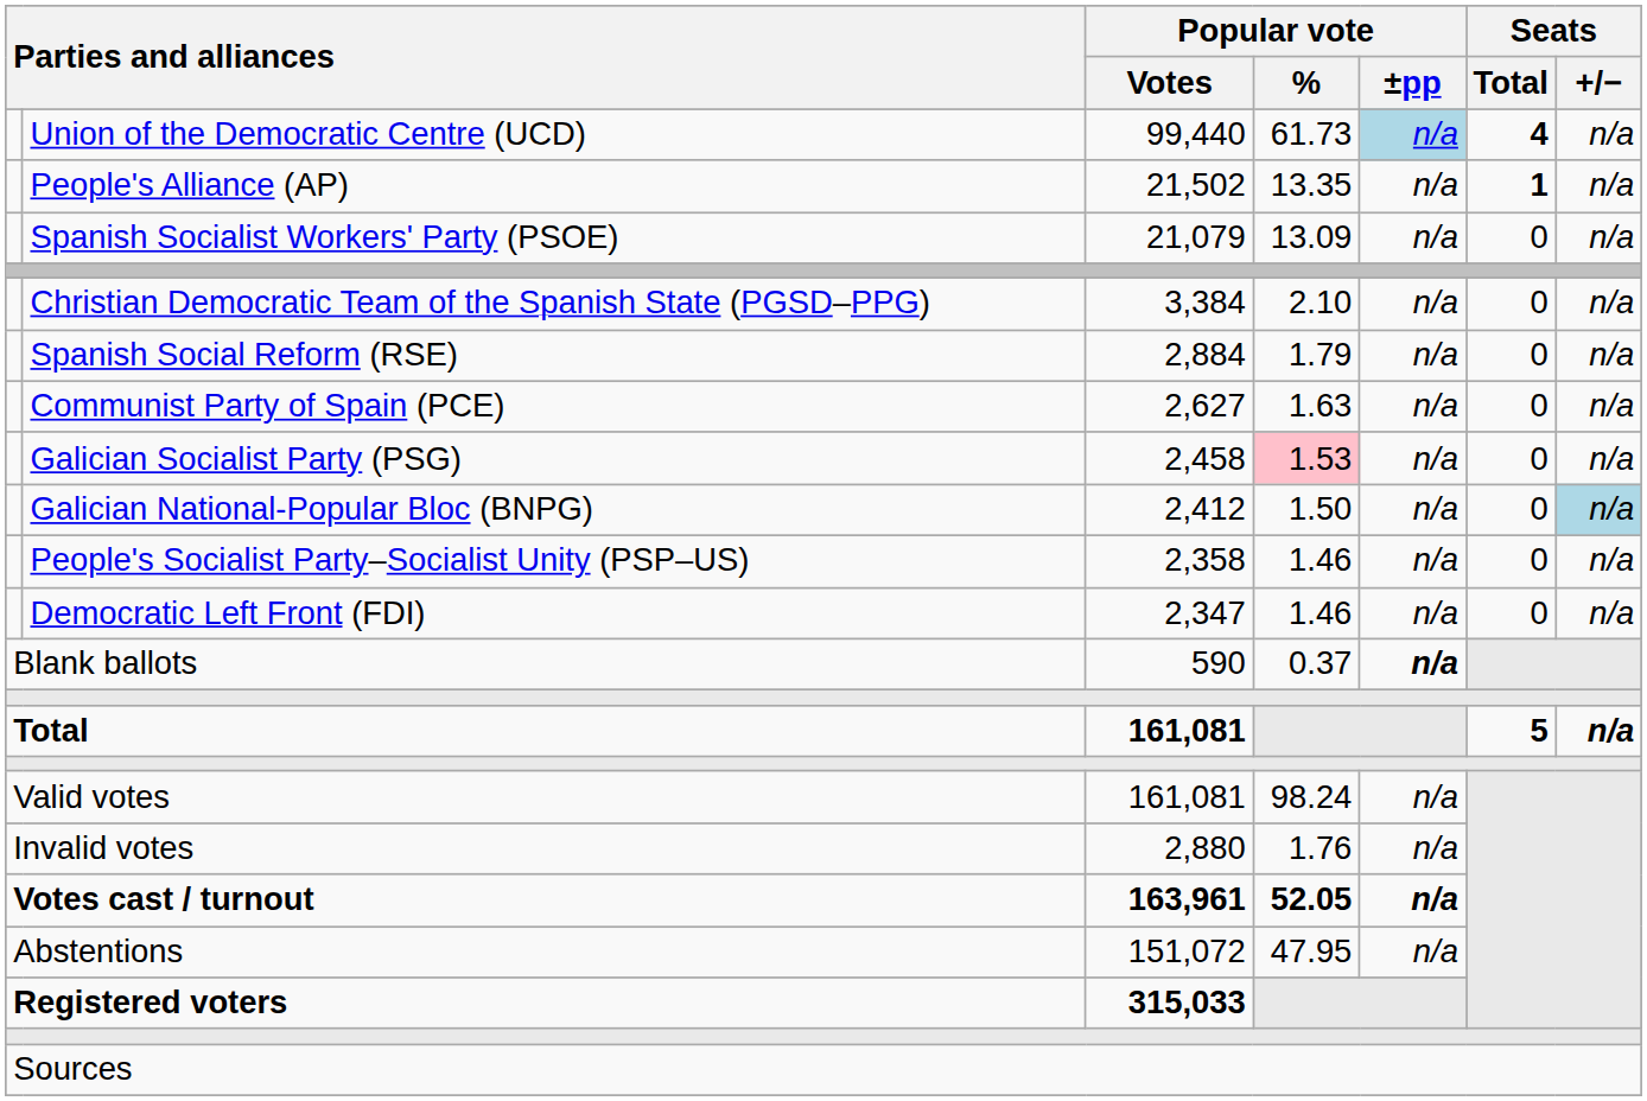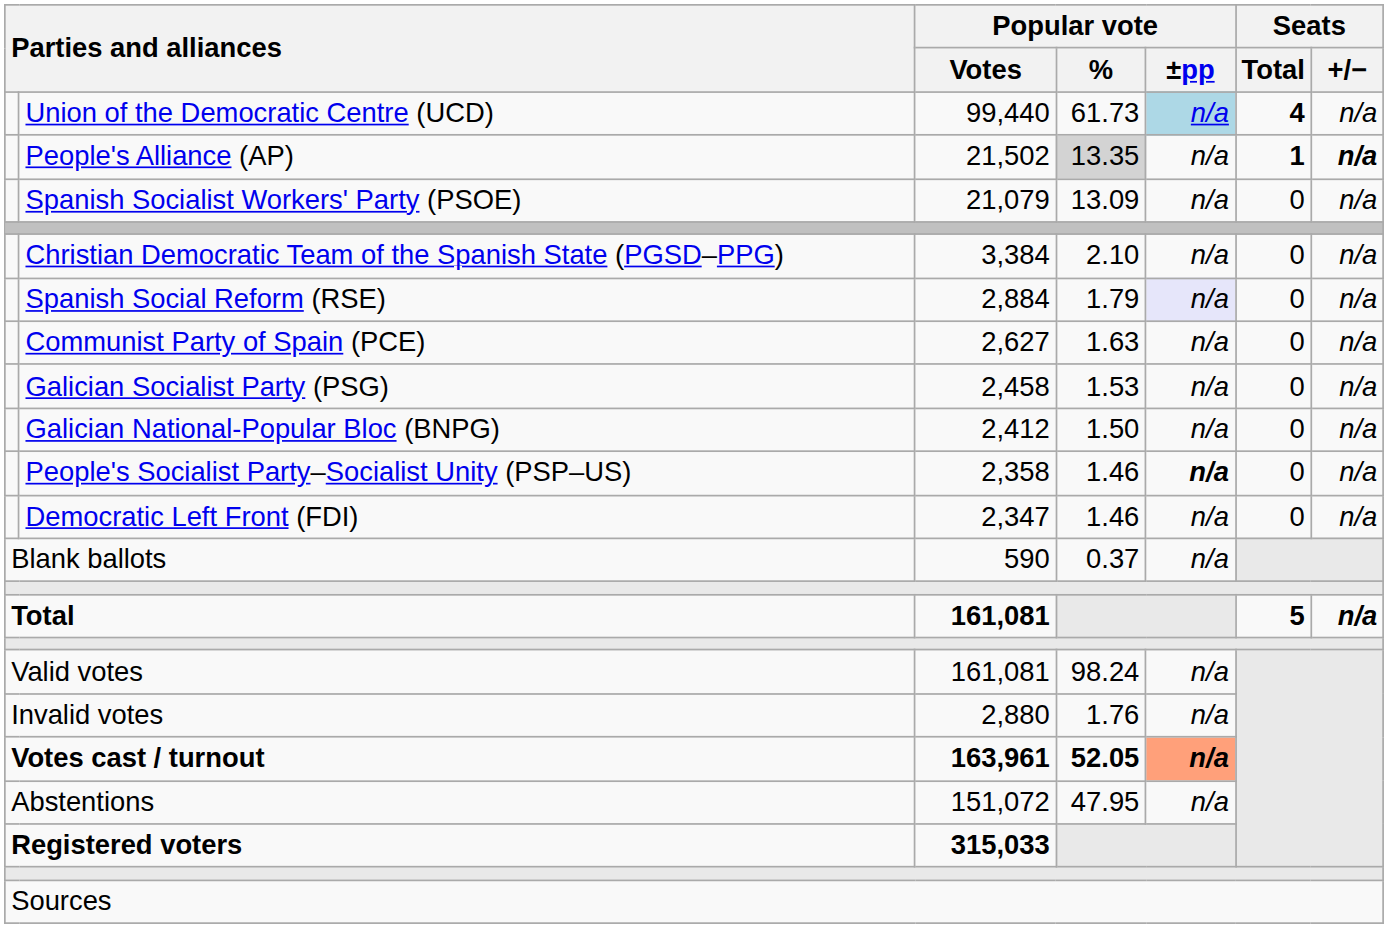People's Alliance (AP) | Popular vote / %: no background -> lightgrey background
People's Alliance (AP) | Seats / +/−: normal -> bold
Spanish Social Reform (RSE) | Popular vote / ±pp: no background -> lavender background
Galician Socialist Party (PSG) | Popular vote / %: pink background -> no background
Galician National-Popular Bloc (BNPG) | Seats / +/−: lightblue background -> no background
People's Socialist Party–Socialist Unity (PSP–US) | Popular vote / ±pp: normal -> bold
Blank ballots | Popular vote / ±pp: bold -> normal
Votes cast / turnout | Popular vote / ±pp: no background -> lightsalmon background
